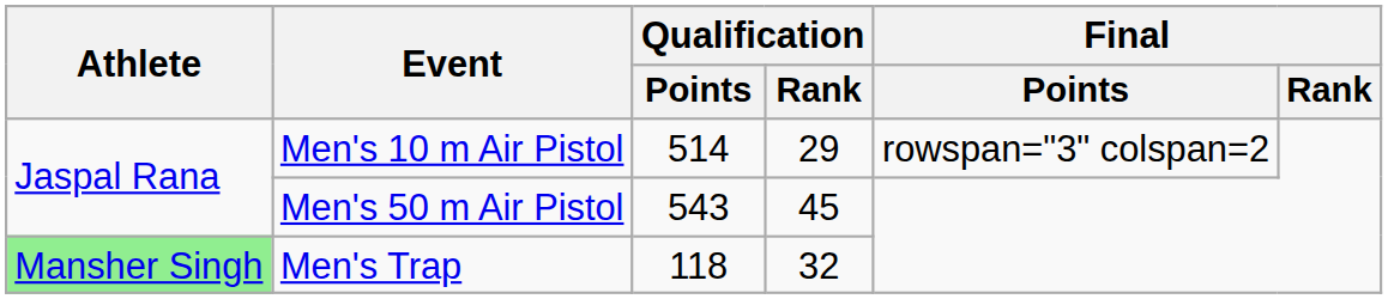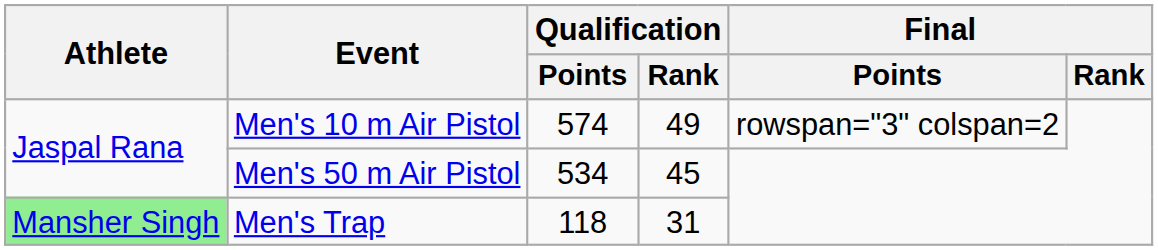Men's 10 m Air Pistol | Qualification / Points: 514 -> 574
Men's 10 m Air Pistol | Qualification / Rank: 29 -> 49
Men's 50 m Air Pistol | Qualification / Points: 543 -> 534
Men's Trap | Qualification / Rank: 32 -> 31
